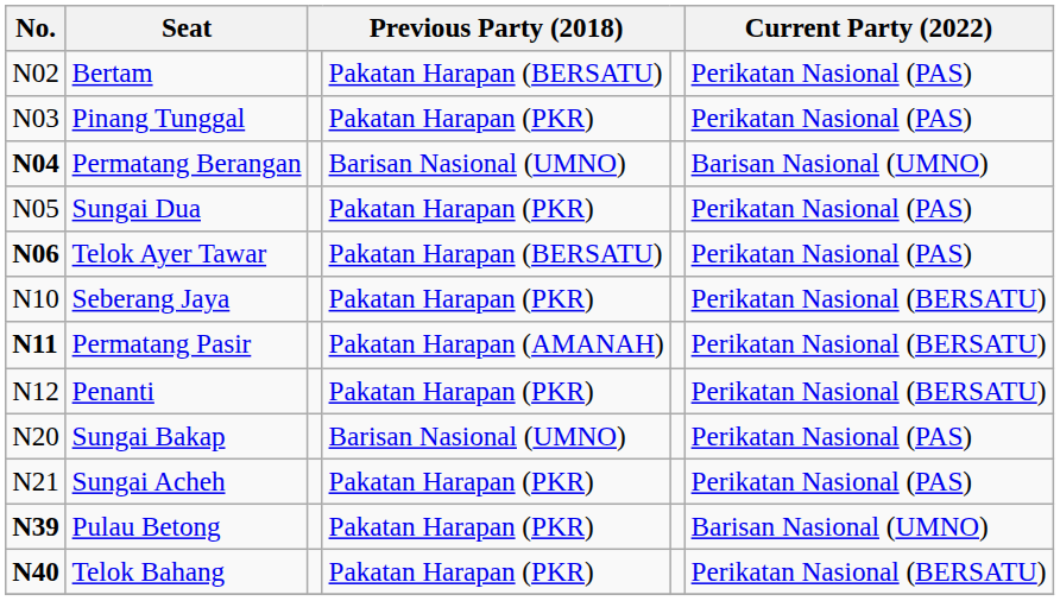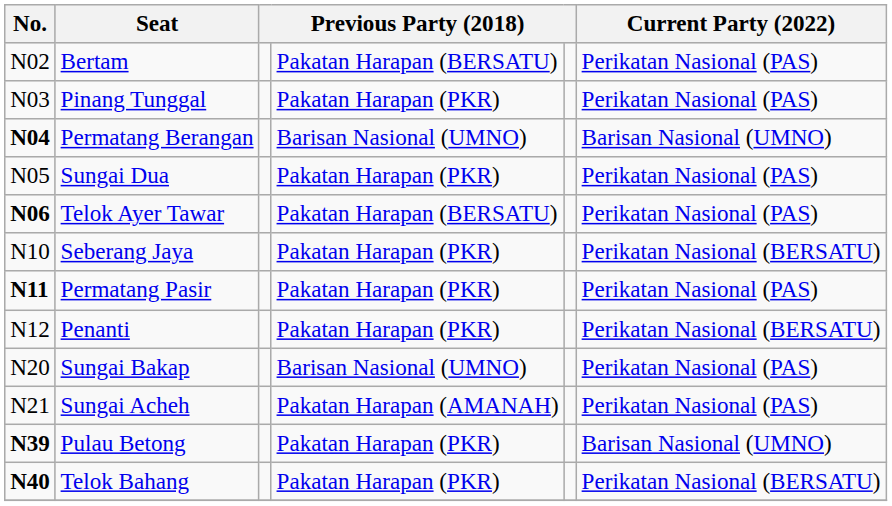Permatang Pasir | column 4: Pakatan Harapan (AMANAH) -> Pakatan Harapan (PKR)
Permatang Pasir | column 6: Perikatan Nasional (BERSATU) -> Perikatan Nasional (PAS)
Sungai Acheh | column 4: Pakatan Harapan (PKR) -> Pakatan Harapan (AMANAH)
